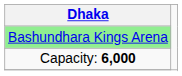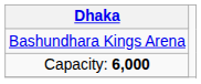Bashundhara Kings Arena | Dhaka: lightgreen background -> no background
